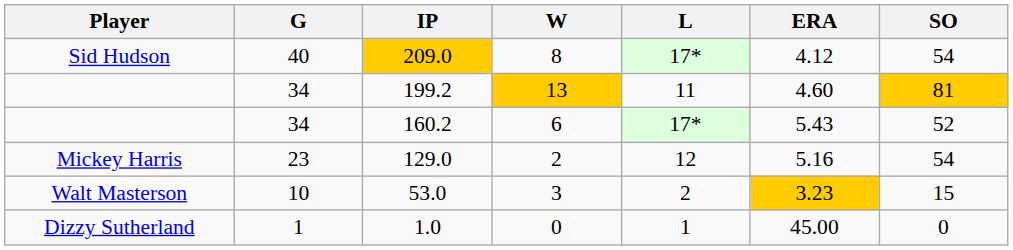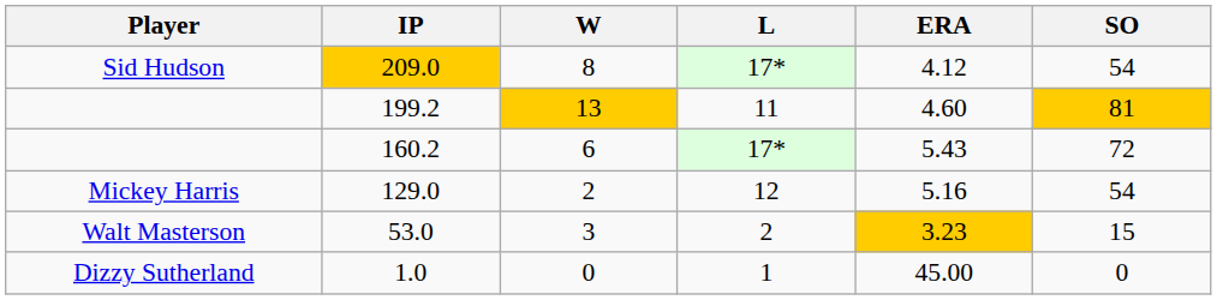- column: G | 40 | 34 | 34 | 23 | 10 | 1
160.2 | SO: 52 -> 72
